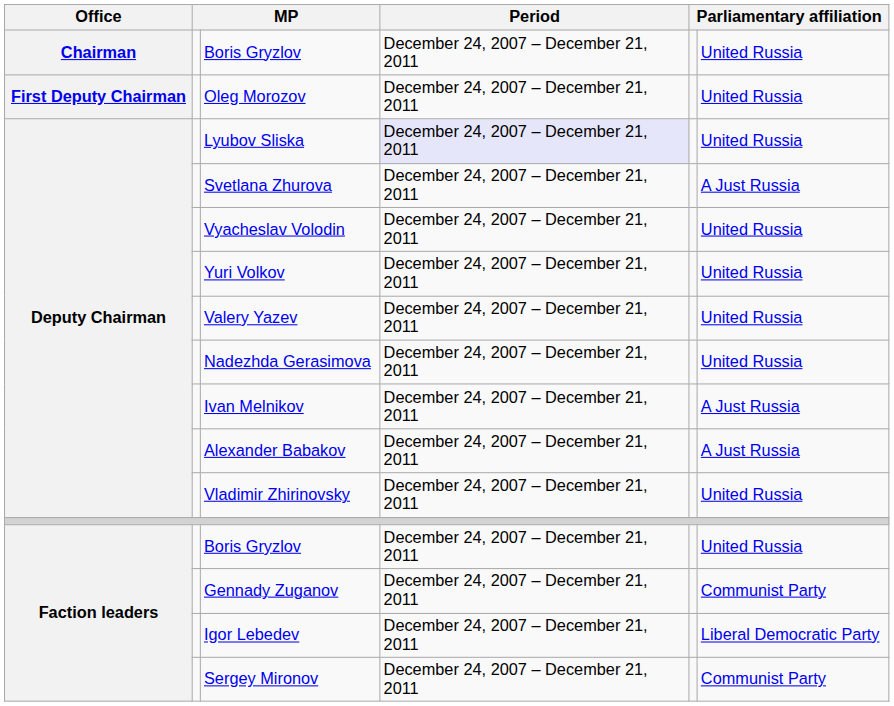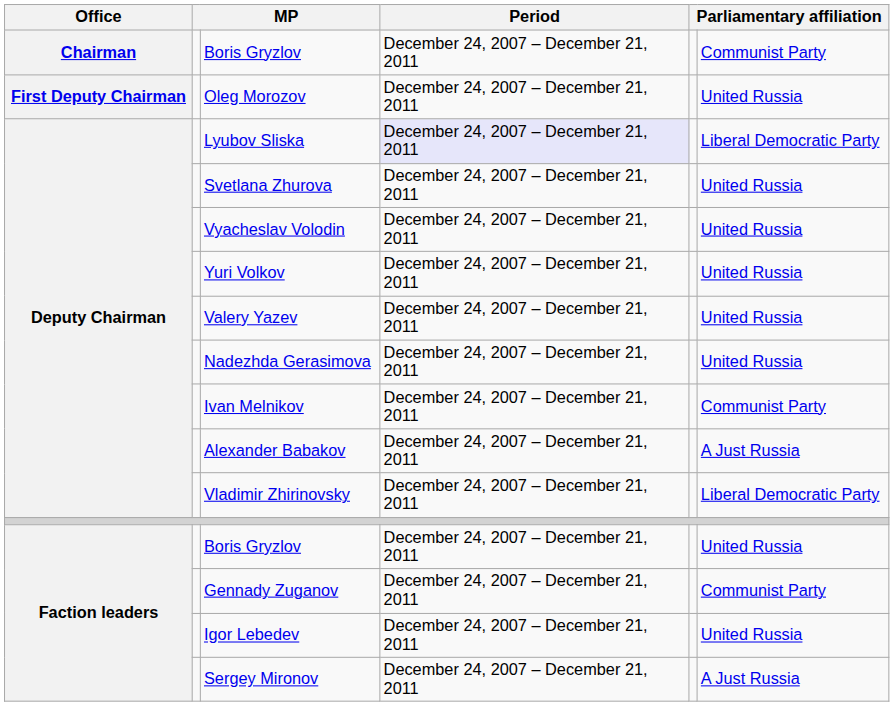Chairman / Boris Gryzlov | column 6: United Russia -> Communist Party
Lyubov Sliska | column 6: United Russia -> Liberal Democratic Party
Svetlana Zhurova | column 6: A Just Russia -> United Russia
Ivan Melnikov | column 6: A Just Russia -> Communist Party
Vladimir Zhirinovsky | column 6: United Russia -> Liberal Democratic Party
Igor Lebedev | column 6: Liberal Democratic Party -> United Russia
Sergey Mironov | column 6: Communist Party -> A Just Russia
